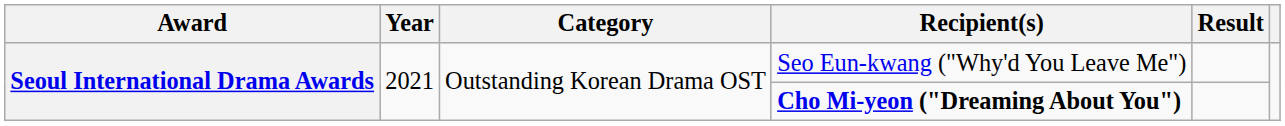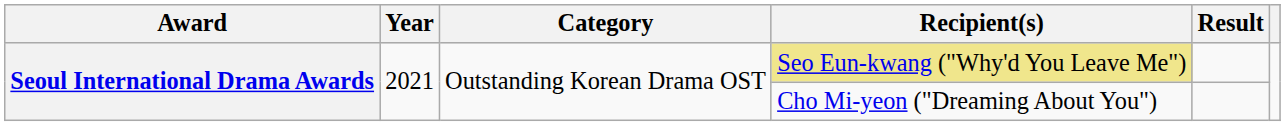Seo Eun-kwang ("Why'd You Leave Me") | Recipient(s): no background -> khaki background
Cho Mi-yeon ("Dreaming About You") | Recipient(s): bold -> normal
